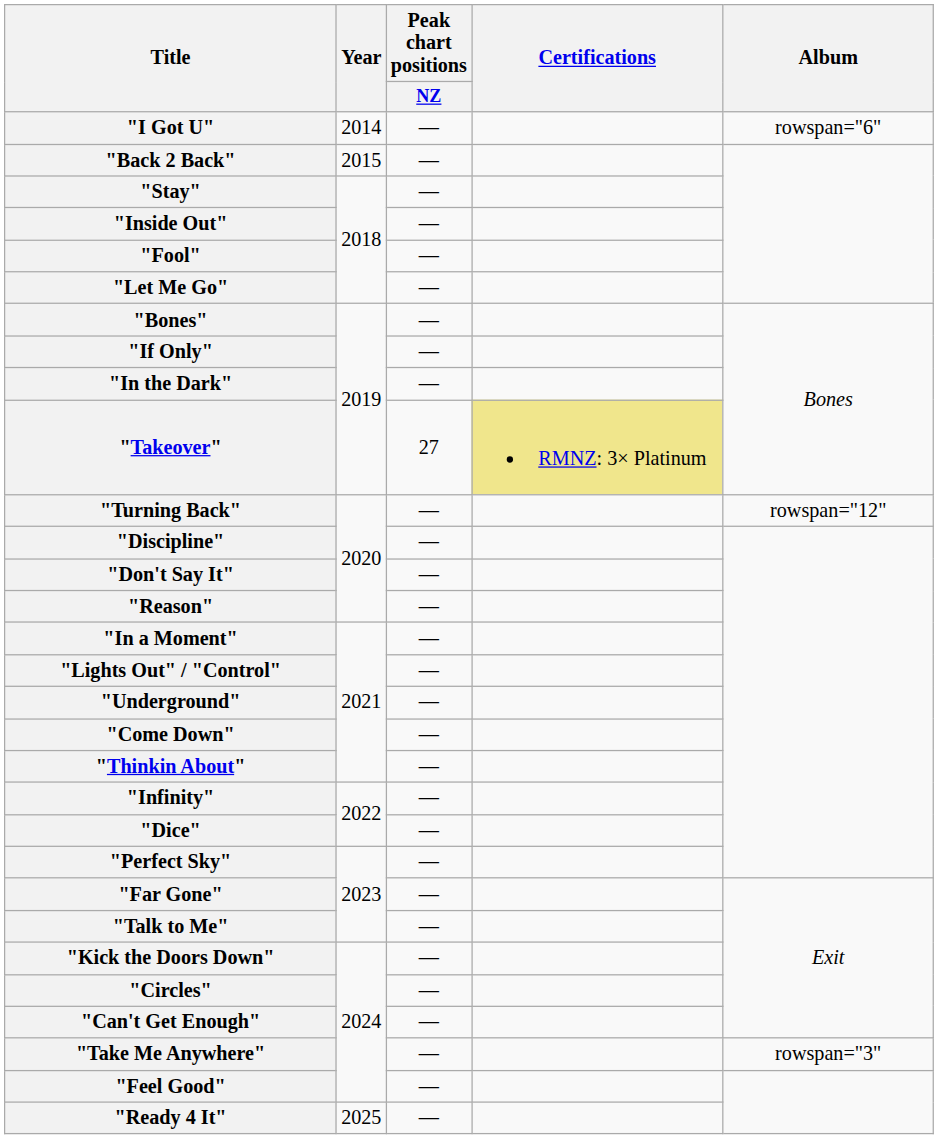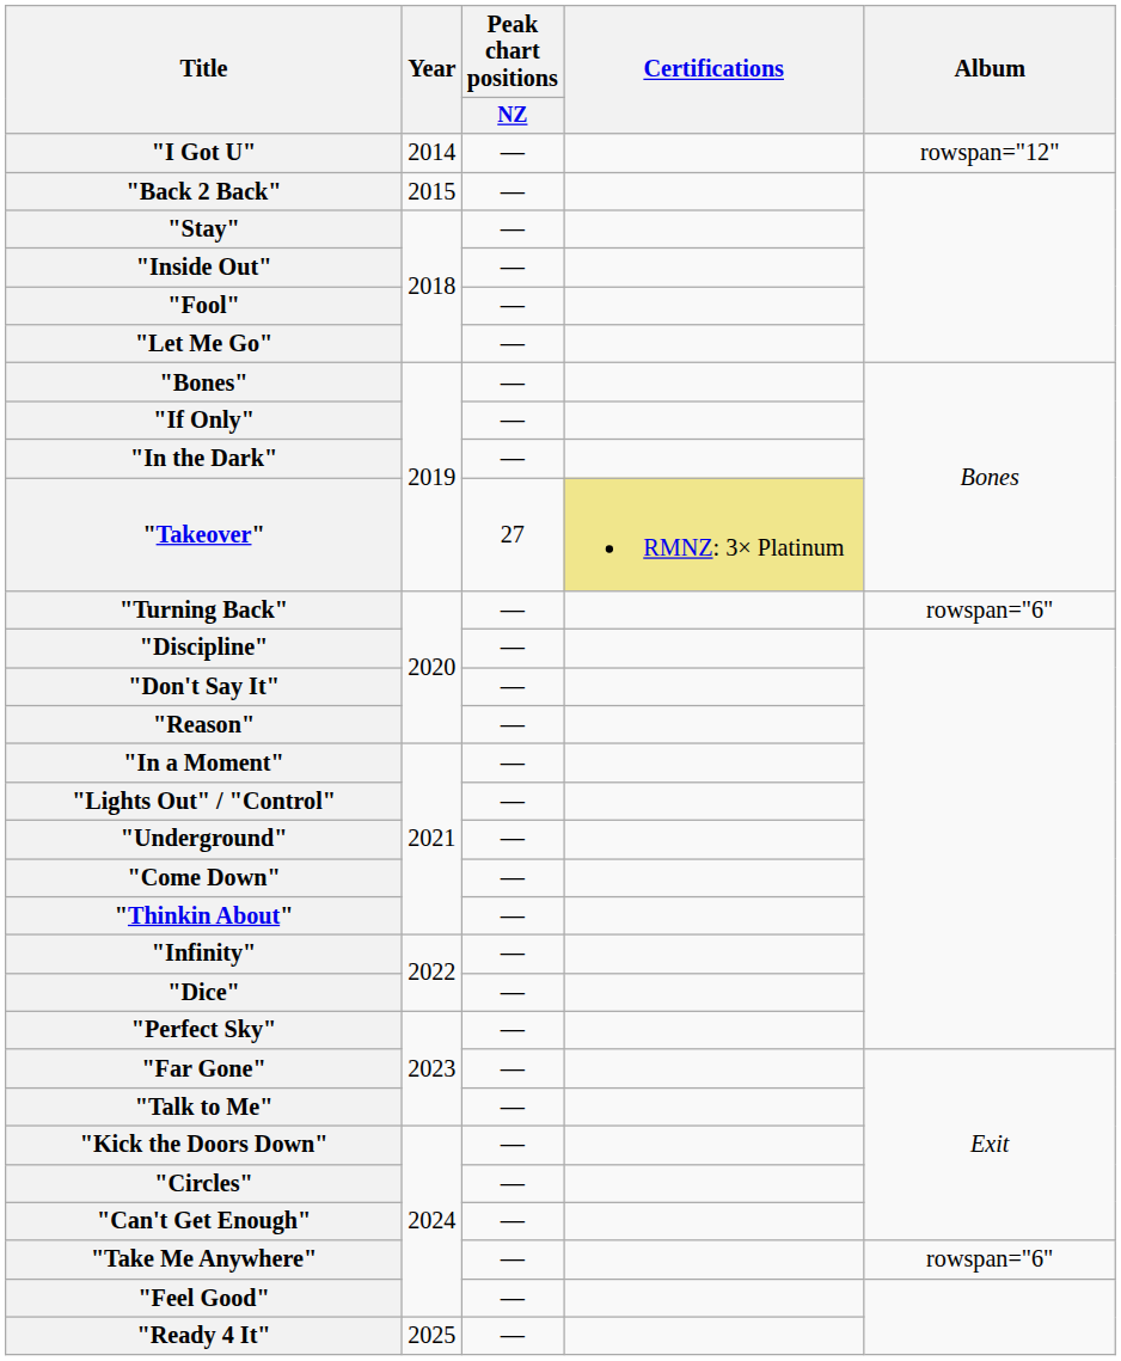"I Got U" | Album: rowspan="6" -> rowspan="12"
"Turning Back" | Album: rowspan="12" -> rowspan="6"
"Take Me Anywhere" | Album: rowspan="3" -> rowspan="6"
